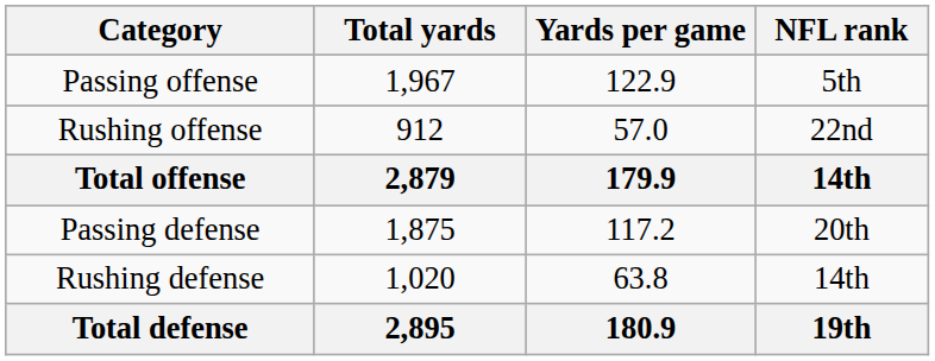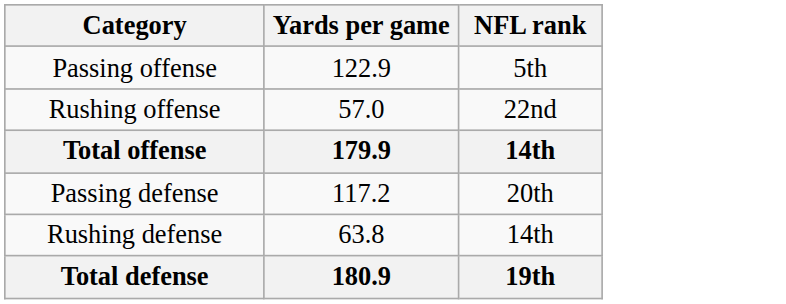- column: Total yards | 1,967 | 912 | 2,879 | 1,875 | 1,020 | 2,895
